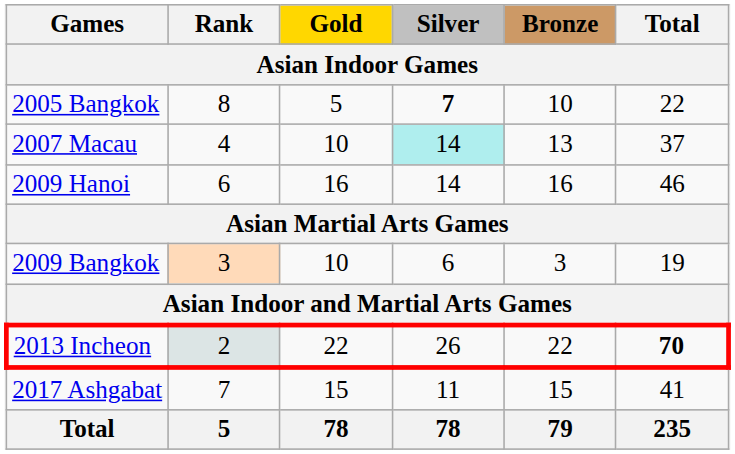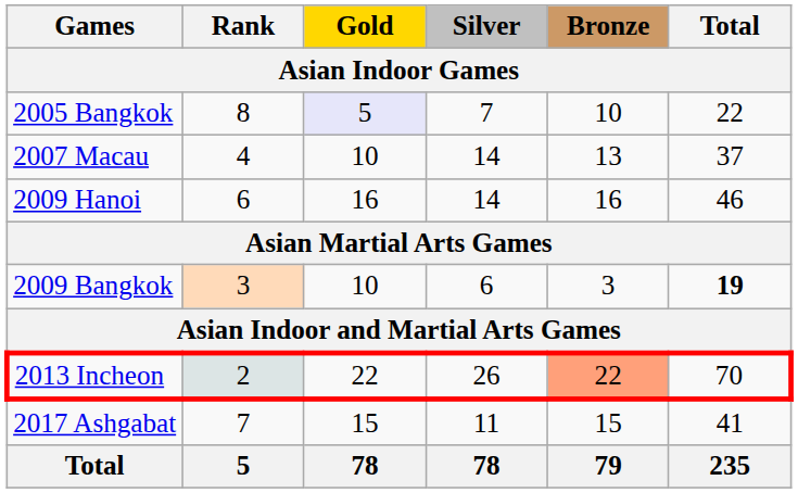2005 Bangkok | Gold: no background -> lavender background
2005 Bangkok | Silver: bold -> normal
2007 Macau | Silver: paleturquoise background -> no background
2009 Bangkok | Total: normal -> bold
2013 Incheon | Bronze: no background -> lightsalmon background
2013 Incheon | Total: bold -> normal
